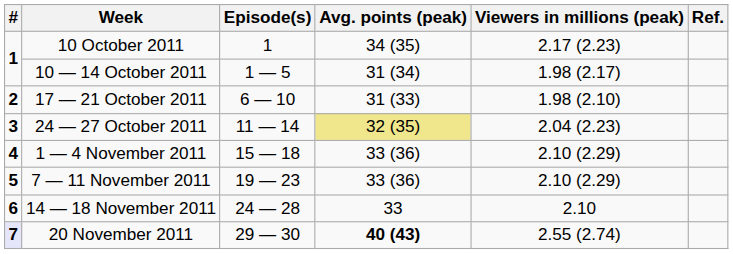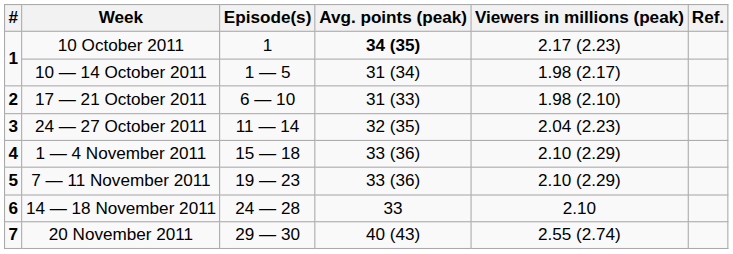10 October 2011 | Avg. points (peak): normal -> bold
24 — 27 October 2011 | Avg. points (peak): khaki background -> no background
20 November 2011 | #: lavender background -> no background
20 November 2011 | Avg. points (peak): bold -> normal
